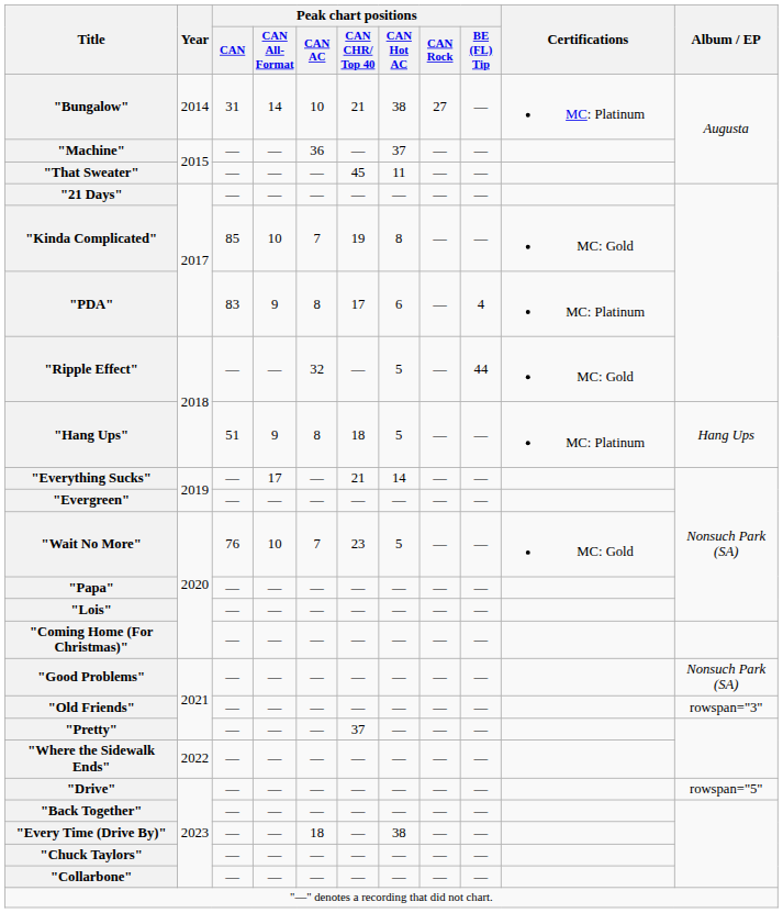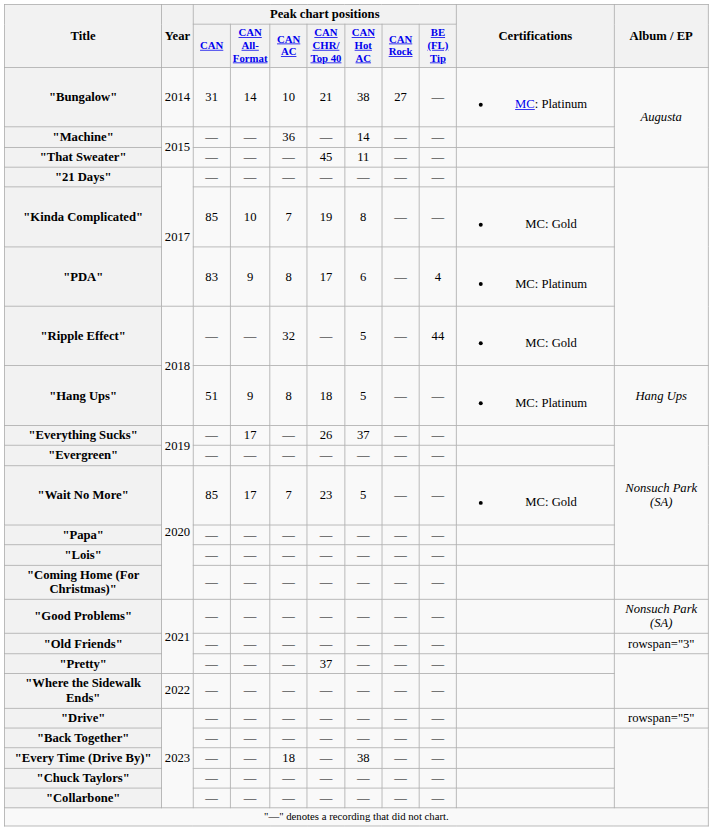"Machine" | Peak chart positions / CAN Hot AC: 37 -> 14
"Everything Sucks" | Peak chart positions / CAN CHR/ Top 40: 21 -> 26
"Everything Sucks" | Peak chart positions / CAN Hot AC: 14 -> 37
"Wait No More" | Peak chart positions / CAN: 76 -> 85
"Wait No More" | Peak chart positions / CAN All-Format: 10 -> 17
